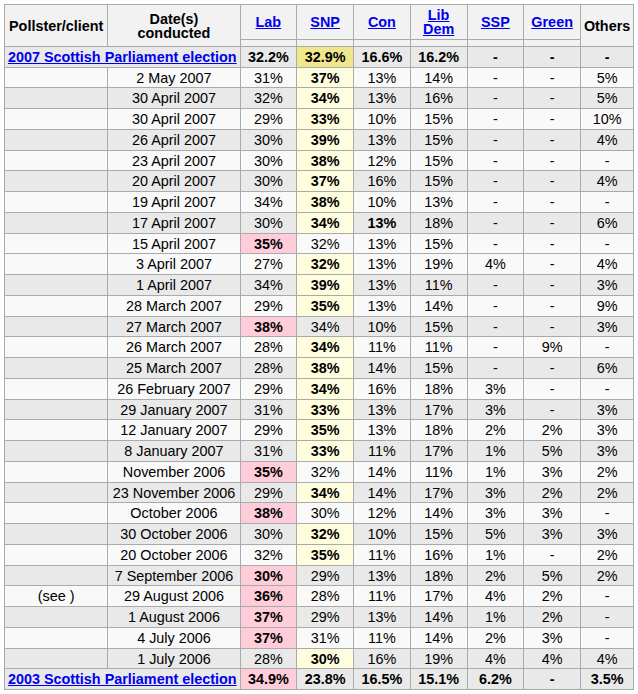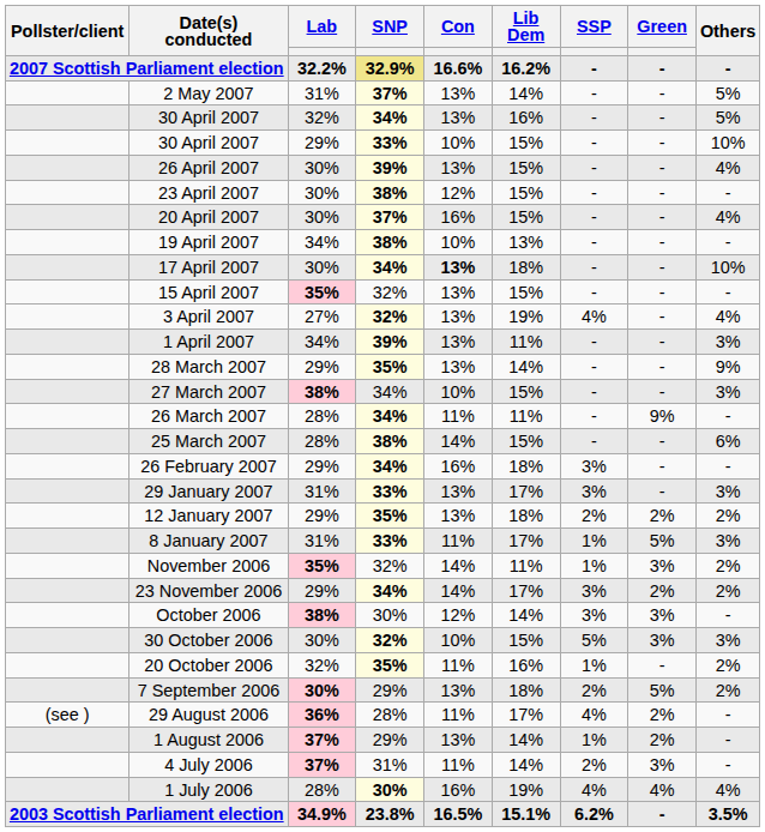17 April 2007 | Others: 6% -> 10%
12 January 2007 | Others: 3% -> 2%
